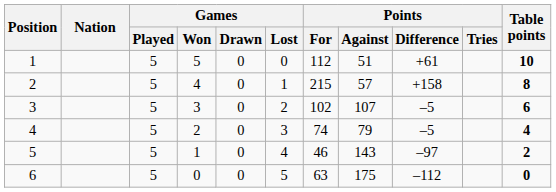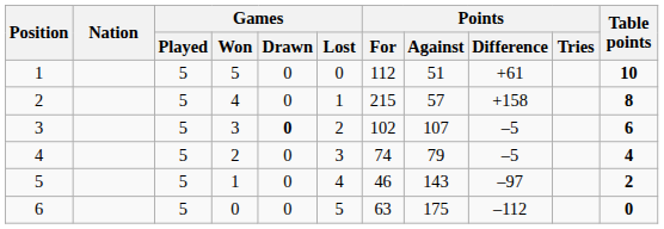row 5 | Games / Drawn: normal -> bold
